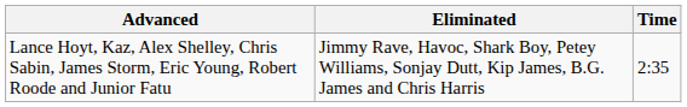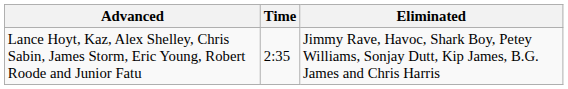columns swapped: Eliminated <-> Time
